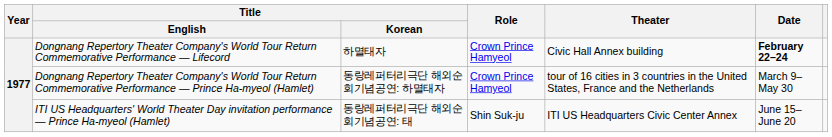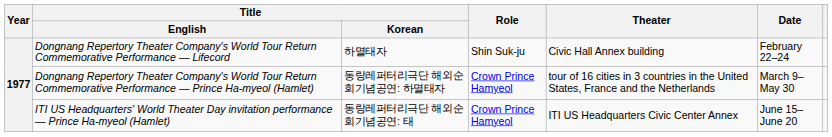row 3 | Role: Crown Prince Hamyeol -> Shin Suk-ju
row 3 | Date: bold -> normal
row 5 | Role: Shin Suk-ju -> Crown Prince Hamyeol
